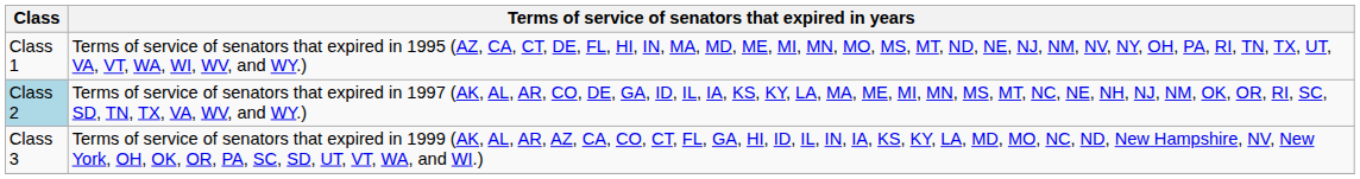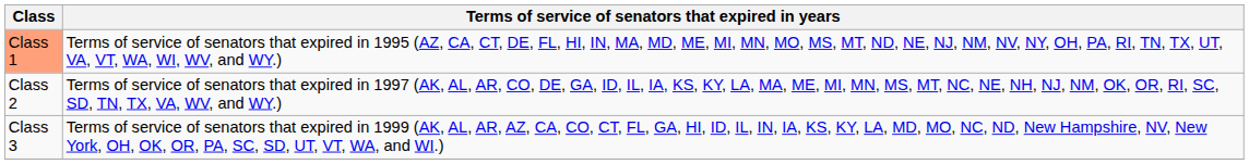Class 1 | Class: no background -> lightsalmon background
Class 2 | Class: lightblue background -> no background
